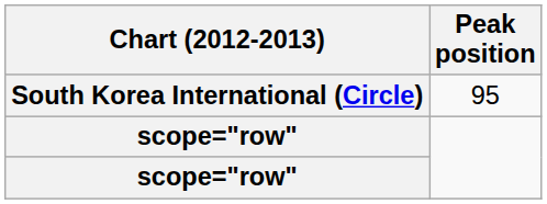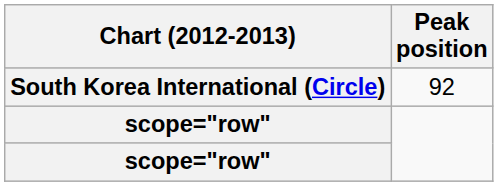South Korea International (Circle) | Peak position: 95 -> 92
